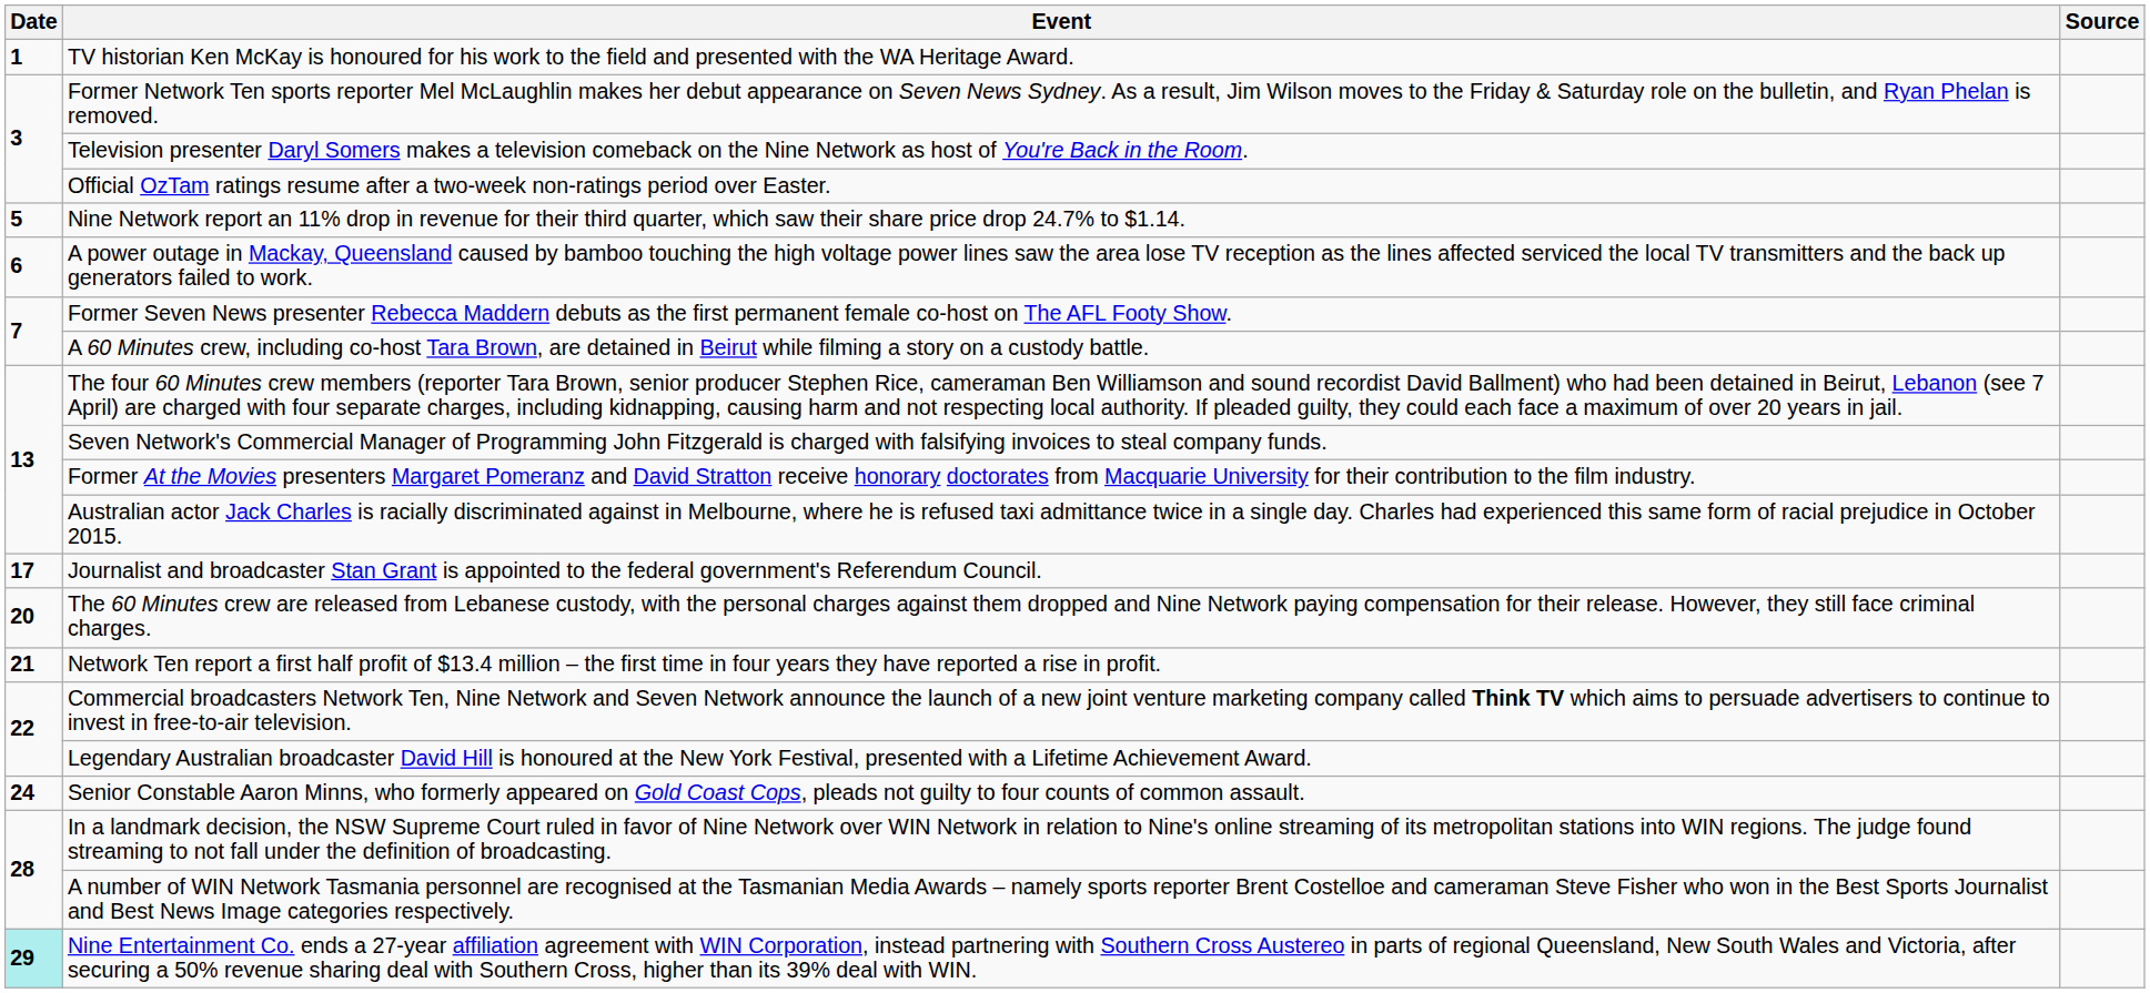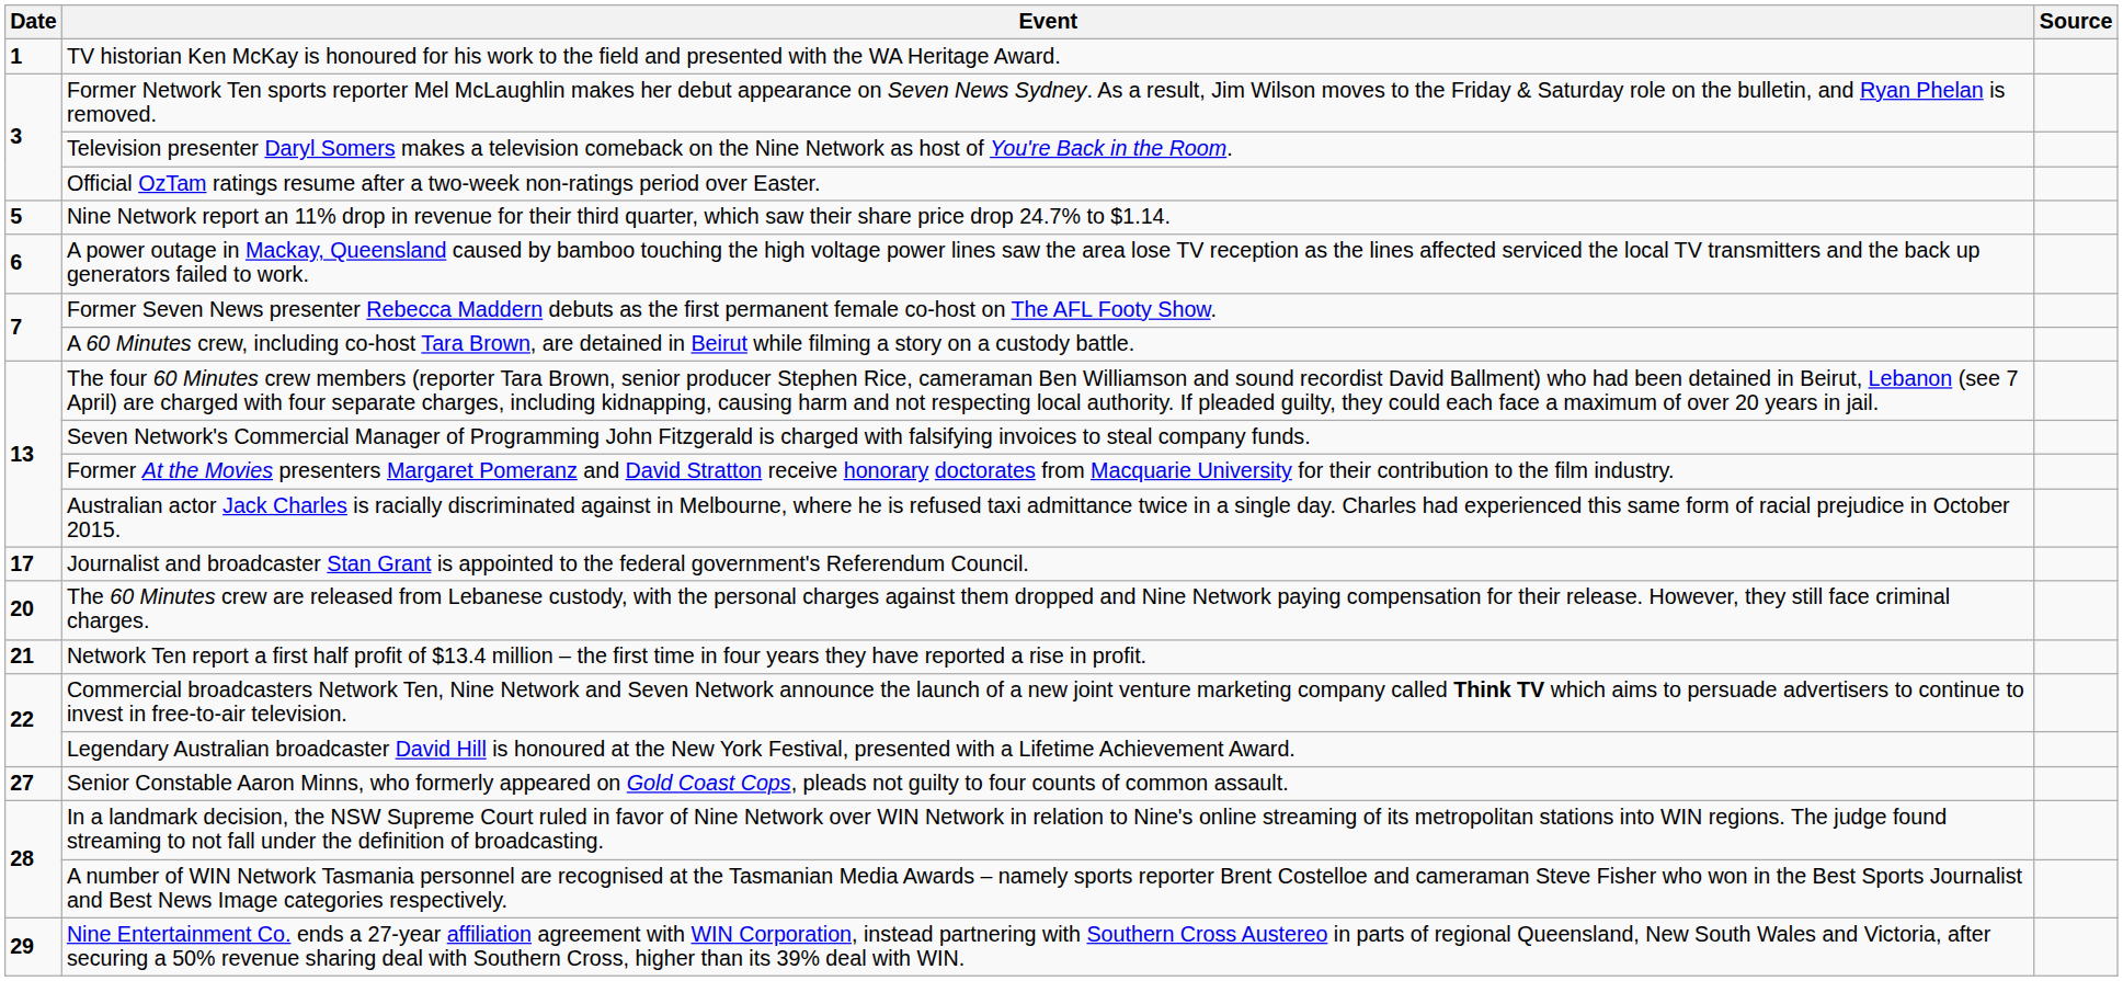row 19 | Date: 24 -> 27
row 22 | Date: paleturquoise background -> no background
